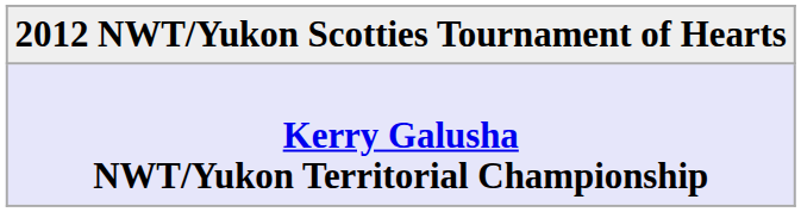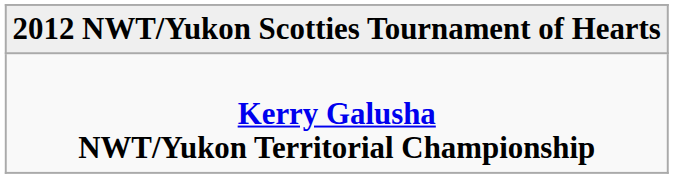row 2 | column 1: lavender background -> no background
